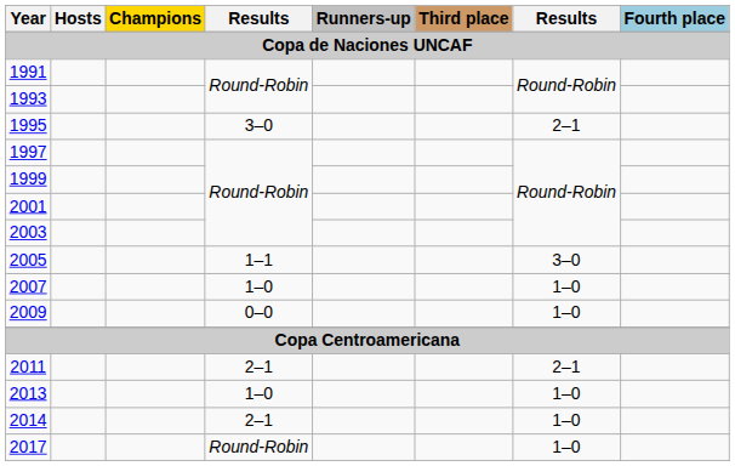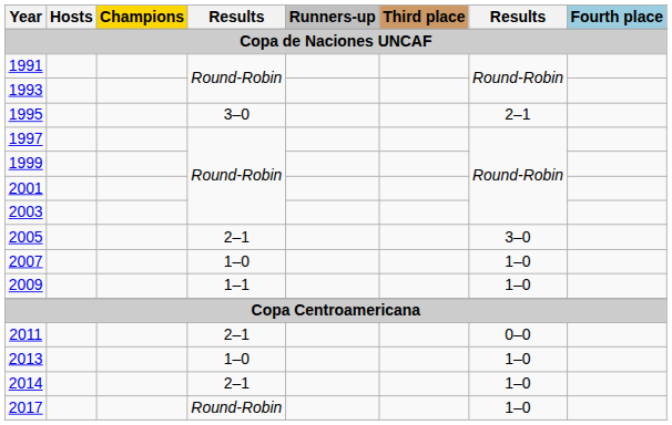2005 | column 4: 1–1 -> 2–1
2009 | column 4: 0–0 -> 1–1
2011 | column 7: 2–1 -> 0–0
